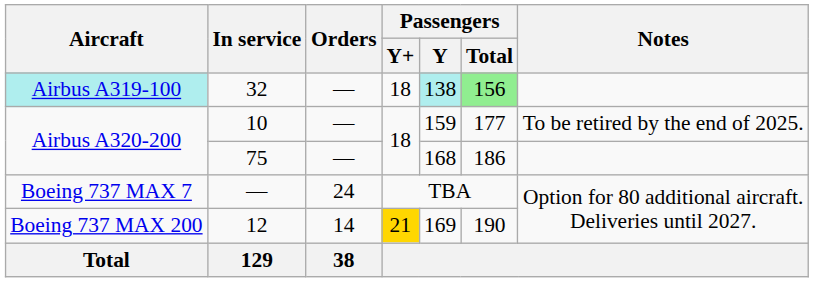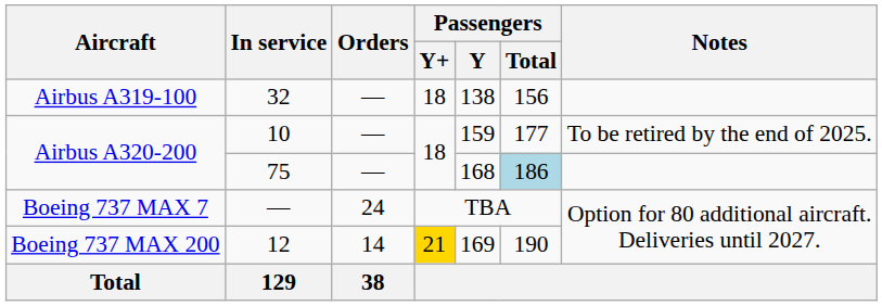32 | Aircraft: paleturquoise background -> no background
32 | Passengers / Y: paleturquoise background -> no background
32 | Passengers / Total: lightgreen background -> no background
75 | Passengers / Total: no background -> lightblue background
